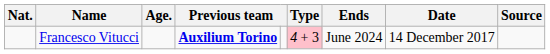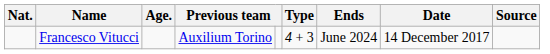Francesco Vitucci | column 4: bold -> normal
Francesco Vitucci | Type: pink background -> no background
